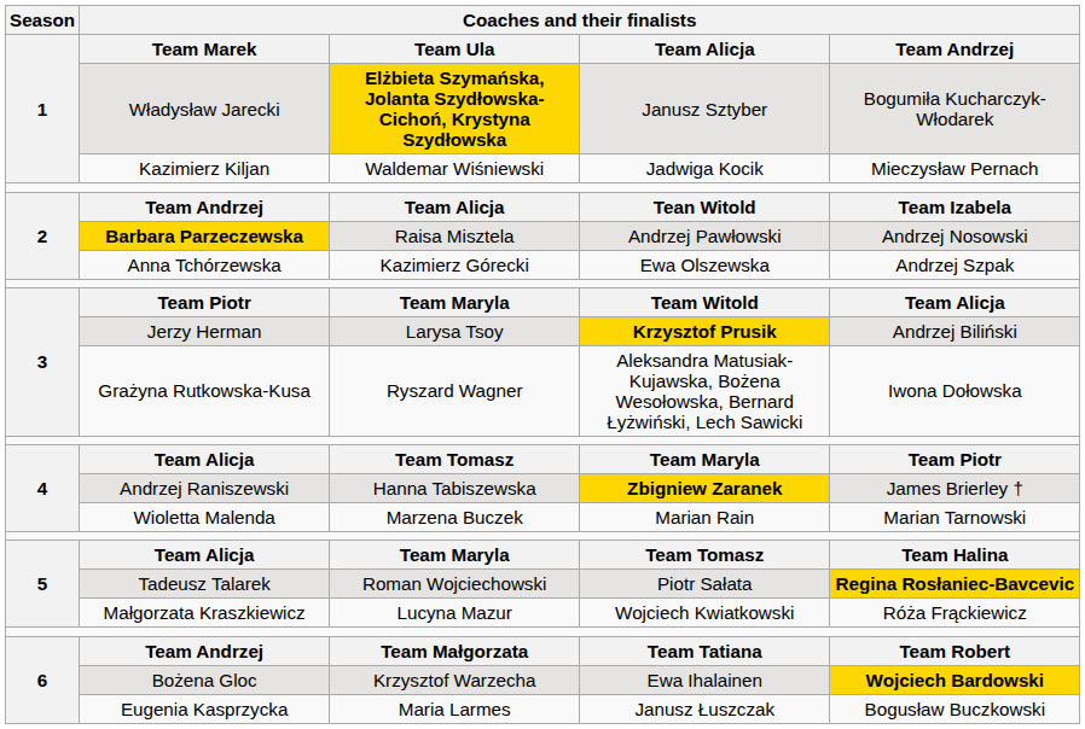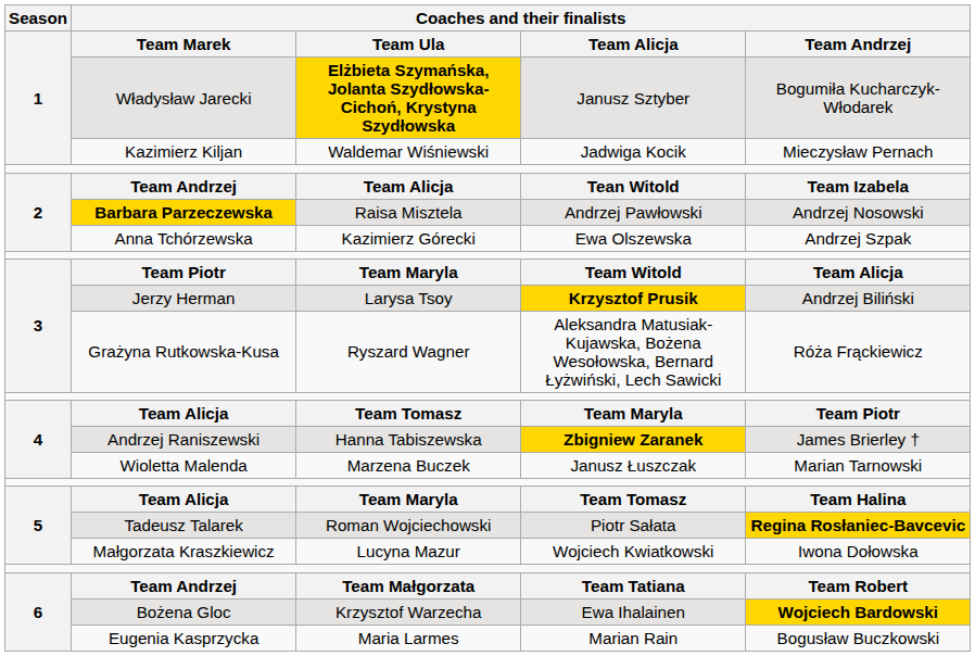Grażyna Rutkowska-Kusa | Coaches and their finalists / Team Andrzej: Iwona Dołowska -> Róża Frąckiewicz
Wioletta Malenda | Coaches and their finalists / Team Alicja: Marian Rain -> Janusz Łuszczak
Małgorzata Kraszkiewicz | Coaches and their finalists / Team Andrzej: Róża Frąckiewicz -> Iwona Dołowska
Eugenia Kasprzycka | Coaches and their finalists / Team Alicja: Janusz Łuszczak -> Marian Rain
